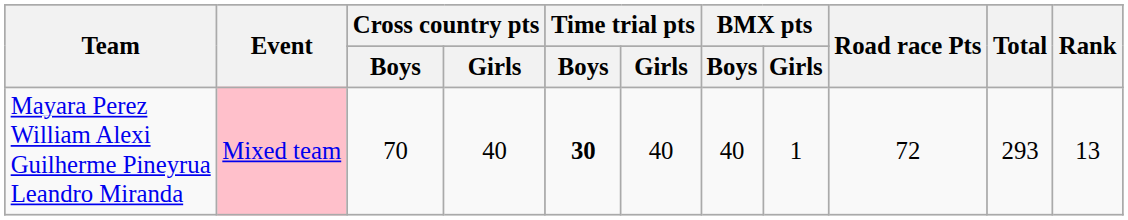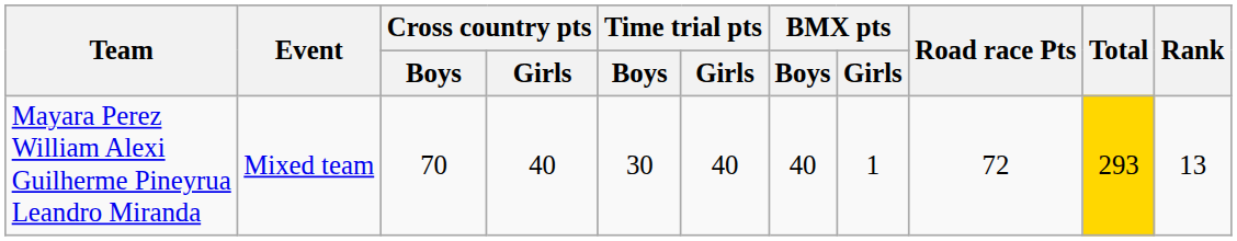row 3 | Event: pink background -> no background
row 3 | Time trial pts / Boys: bold -> normal
row 3 | Total: no background -> gold background
